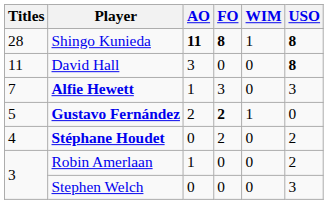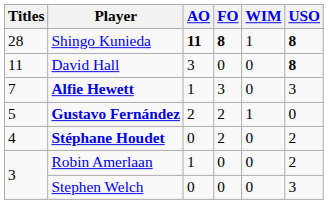Gustavo Fernández | FO: bold -> normal
